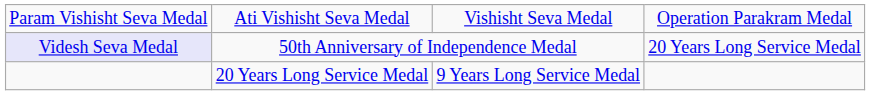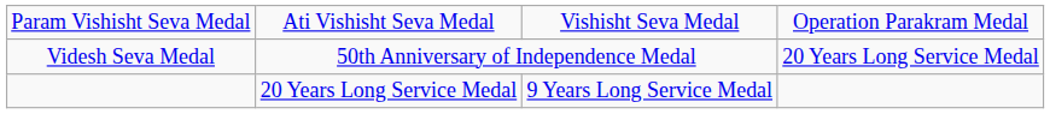Videsh Seva Medal | column 1: lavender background -> no background
